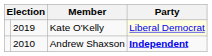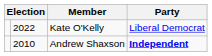Kate O'Kelly | column 2: 2019 -> 2022
Kate O'Kelly | Party: lightyellow background -> no background
